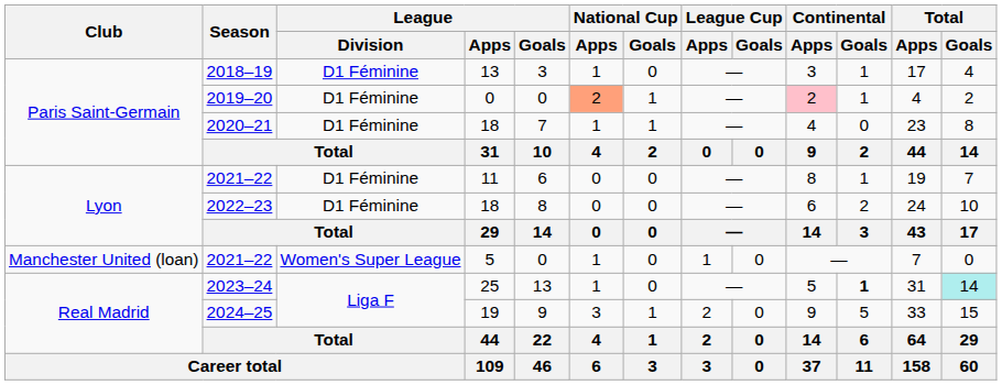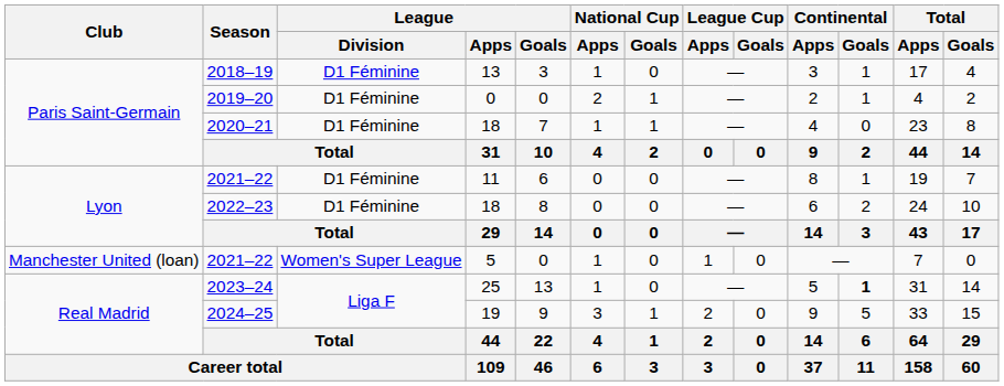2019–20 | National Cup / Apps: lightsalmon background -> no background
2019–20 | Continental / Apps: pink background -> no background
2023–24 | Total / Goals: paleturquoise background -> no background
